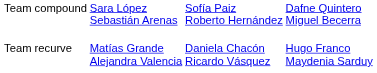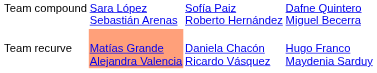Team recurve | column 2: no background -> lightsalmon background
